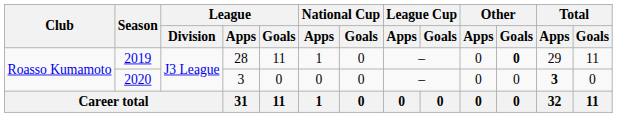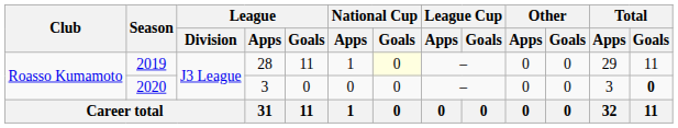2019 | National Cup / Goals: no background -> lightyellow background
2019 | Other / Goals: bold -> normal
2020 | Total / Apps: bold -> normal
2020 | Total / Goals: normal -> bold
